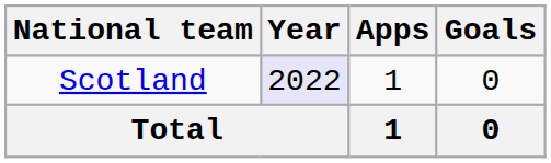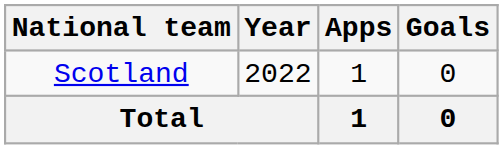Scotland | Year: lavender background -> no background
